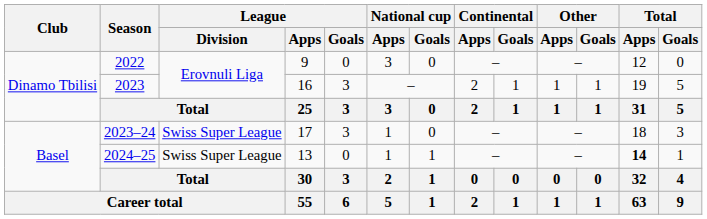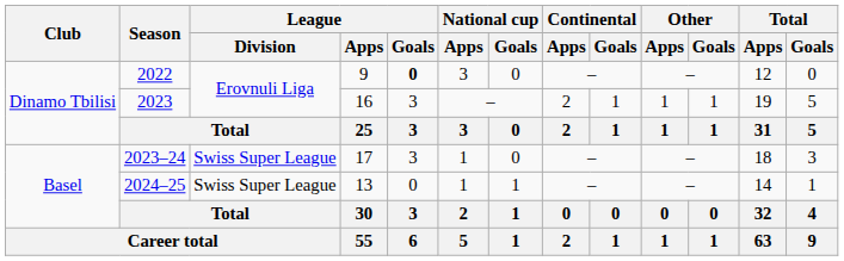2022 | League / Goals: normal -> bold
2024–25 | Total / Apps: bold -> normal
